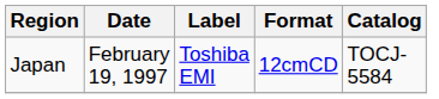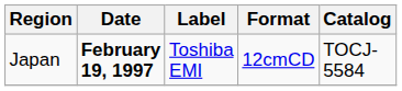Japan | Date: normal -> bold
